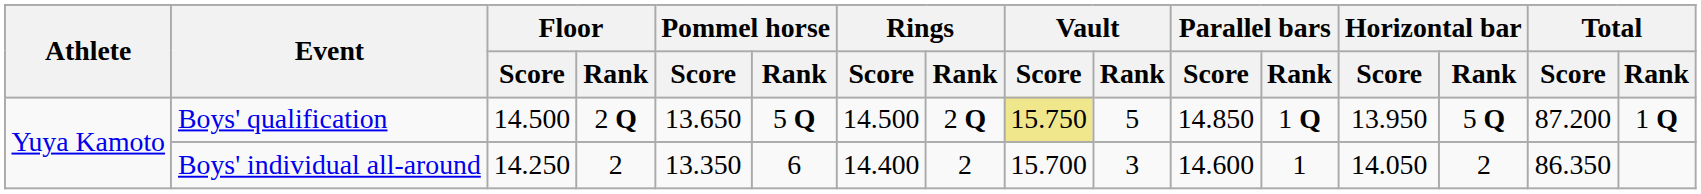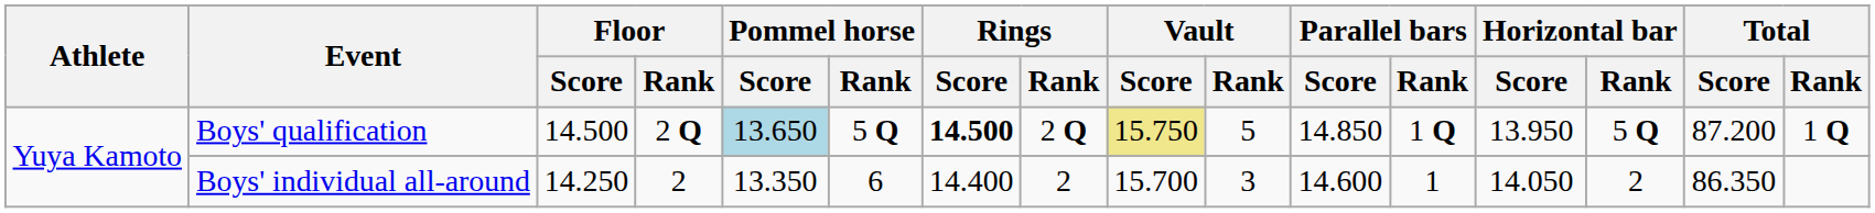Boys' qualification | Pommel horse / Score: no background -> lightblue background
Boys' qualification | Rings / Score: normal -> bold
